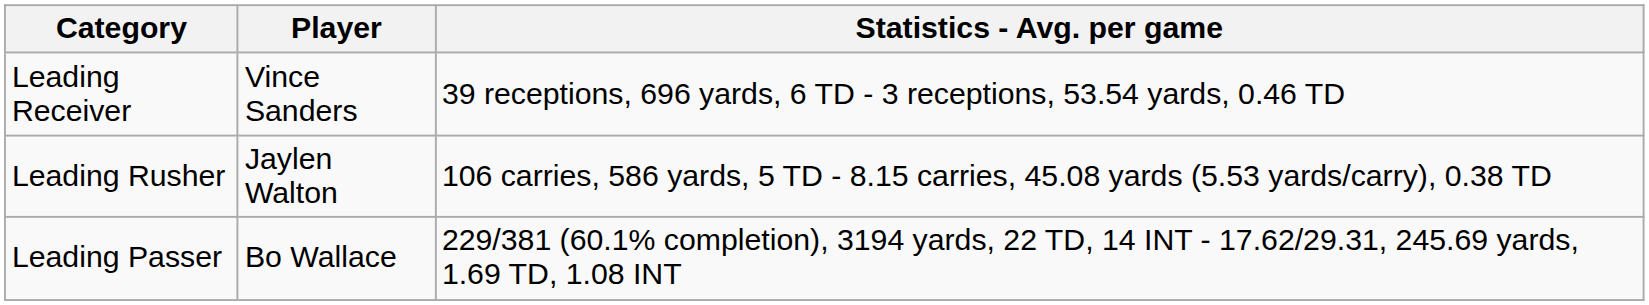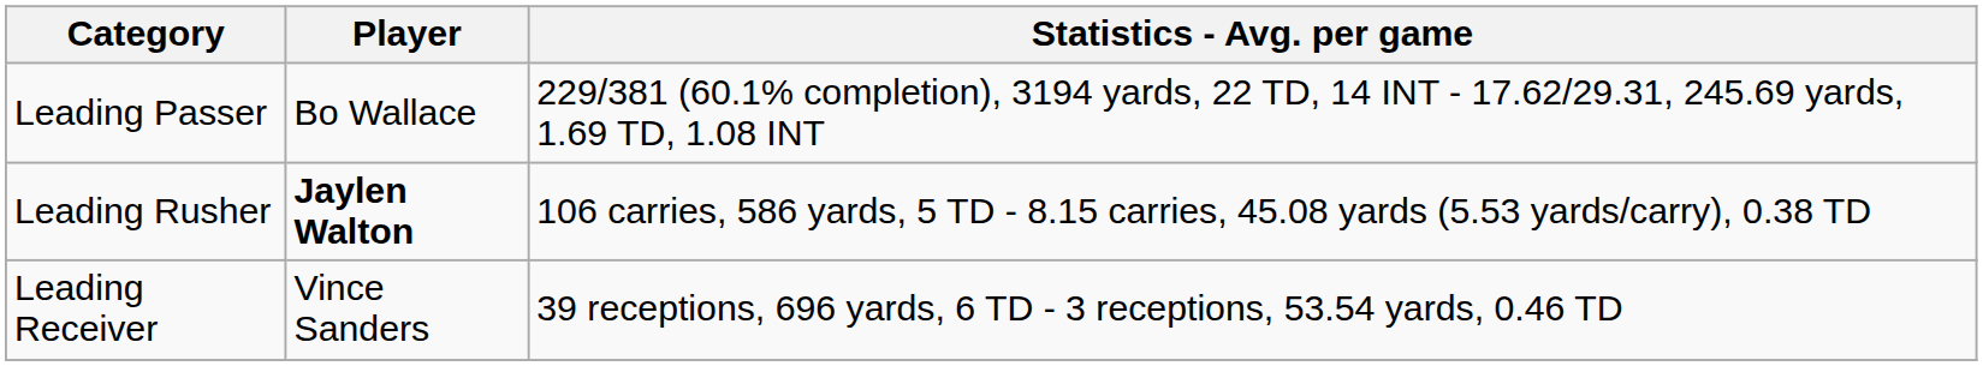rows swapped: Leading Passer <-> Leading Receiver
Leading Rusher | Player: normal -> bold
